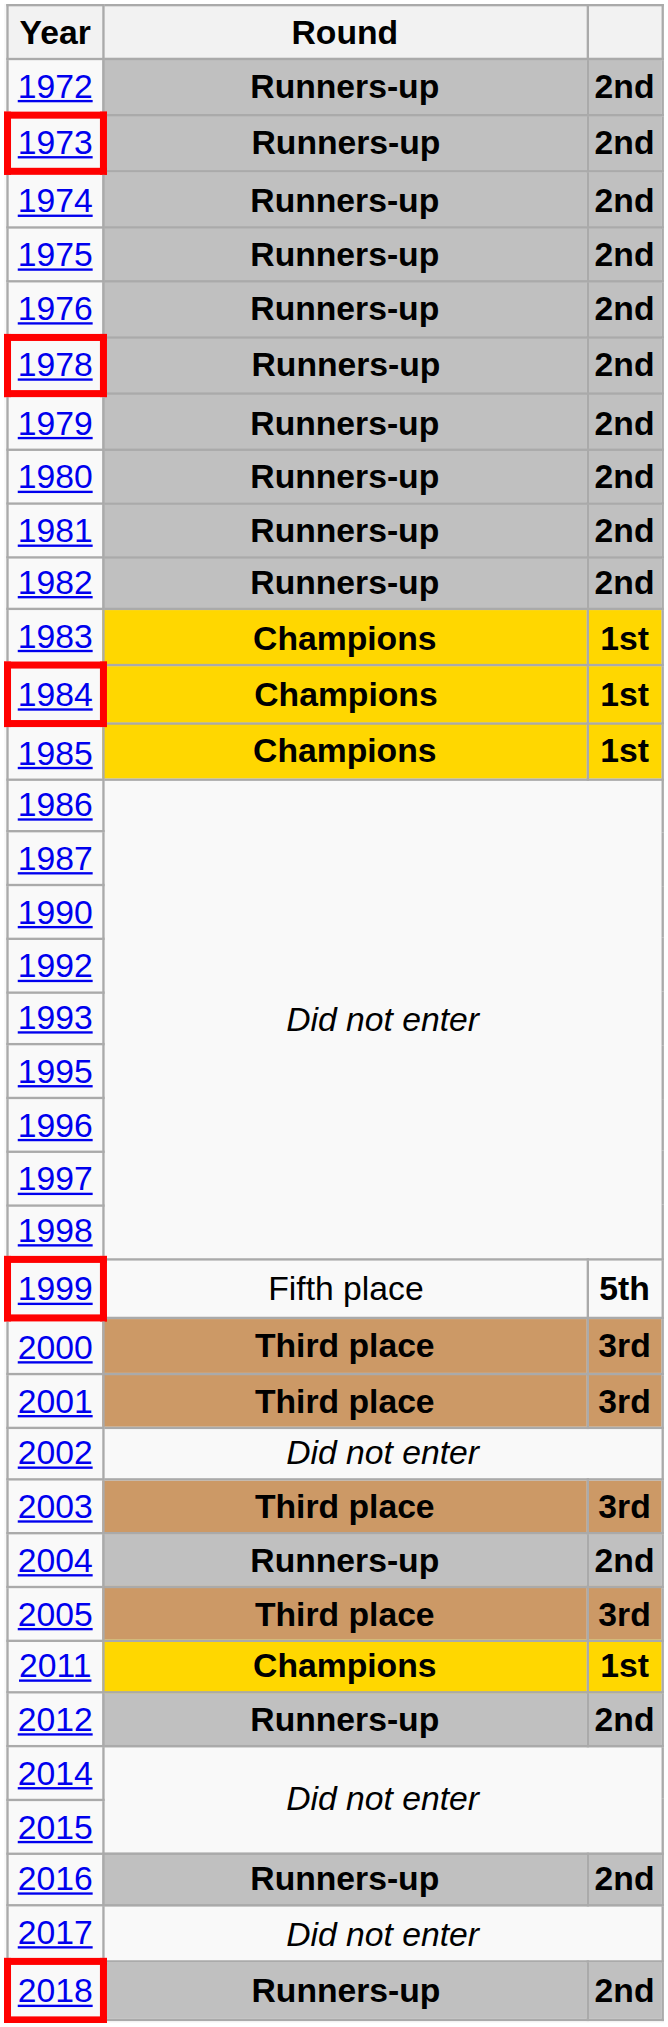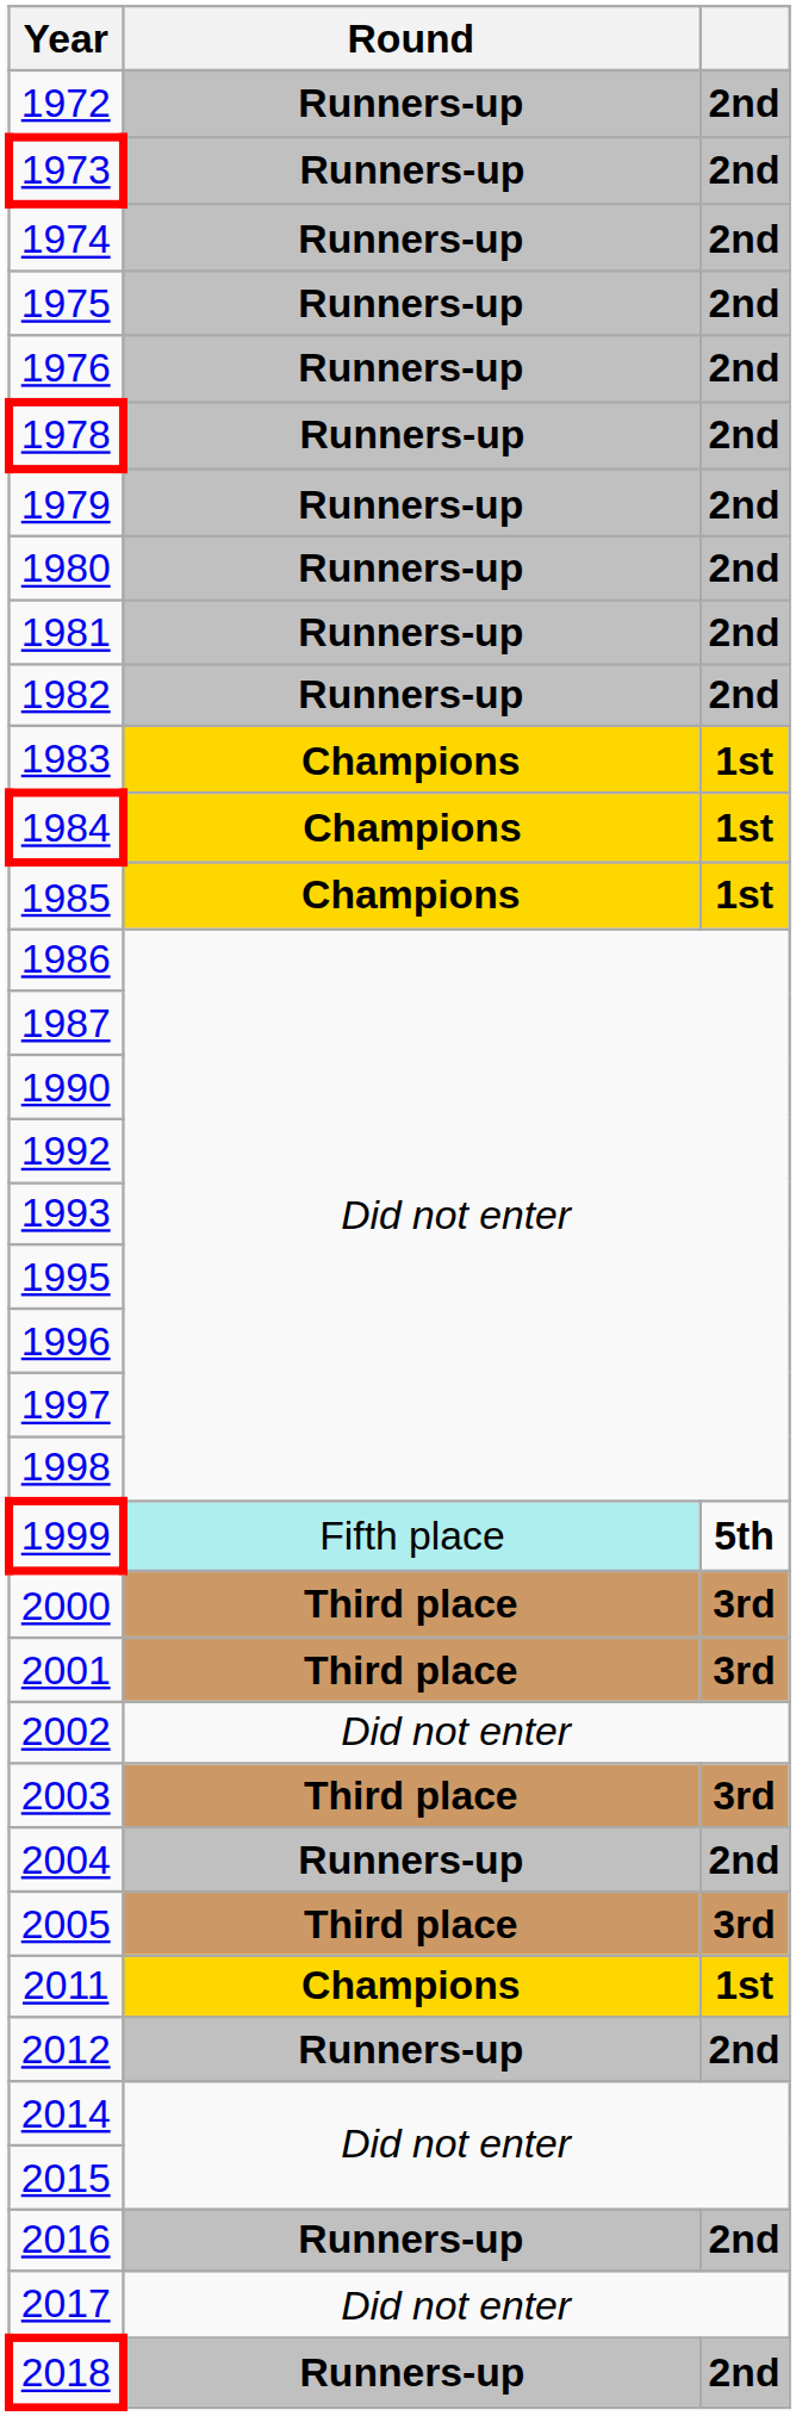1999 | Round: no background -> paleturquoise background
